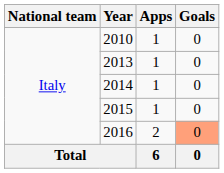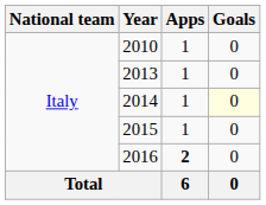2014 | Goals: no background -> lightyellow background
2016 | Apps: normal -> bold
2016 | Goals: lightsalmon background -> no background
